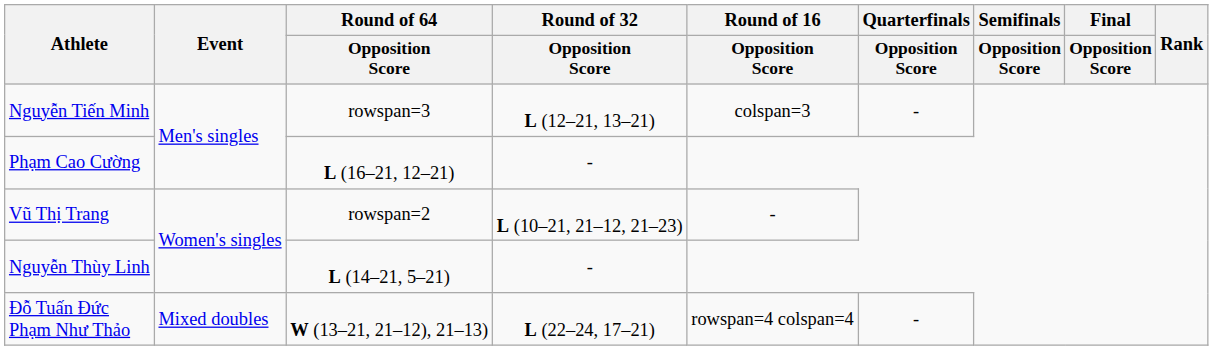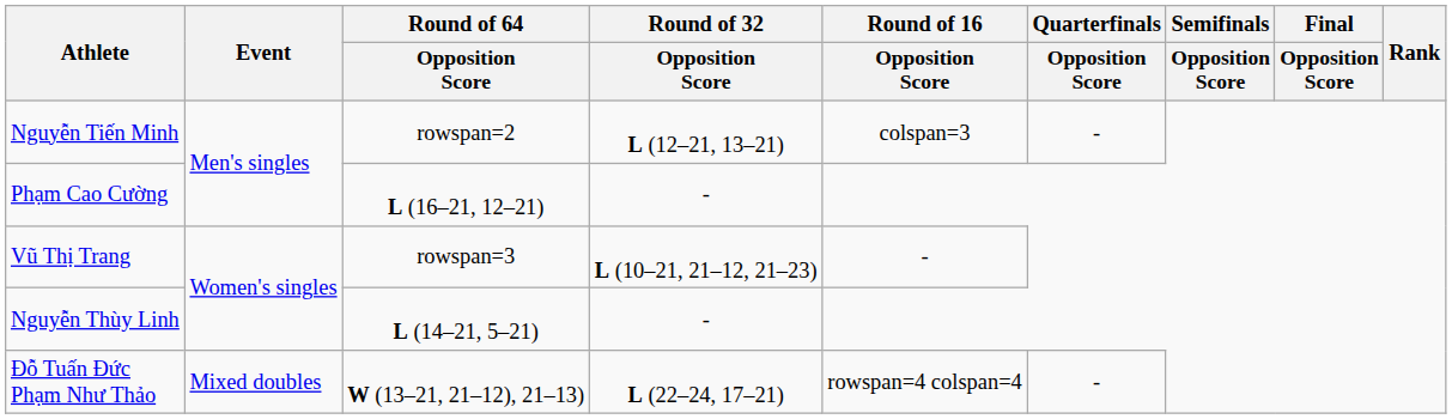Nguyễn Tiến Minh | Round of 64 / Opposition Score: rowspan=3 -> rowspan=2
Vũ Thị Trang | Round of 64 / Opposition Score: rowspan=2 -> rowspan=3
